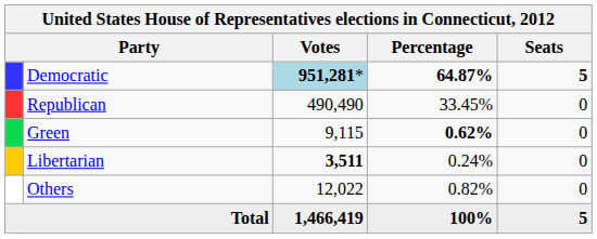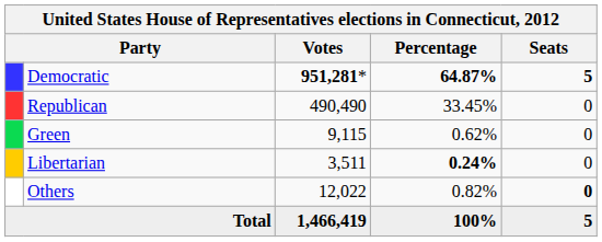Democratic | Votes: lightblue background -> no background
Green | Percentage: bold -> normal
Libertarian | Votes: bold -> normal
Libertarian | Percentage: normal -> bold
Others | Seats: normal -> bold
